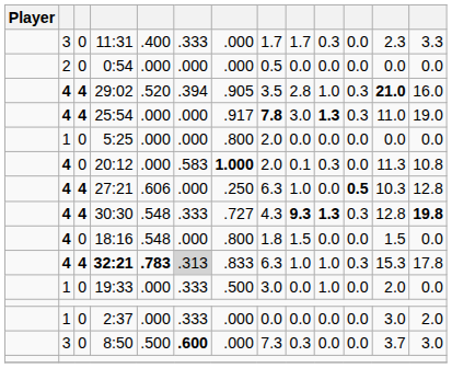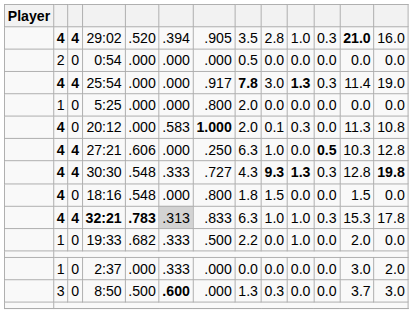- row: 3 | 0 | 11:31 | .400 | .333 | .000 | 1.7 | 1.7 | 0.3 | 0.0 | 2.3 | 3.3
rows swapped: 29:02 <-> 0:54
25:54 | column 12: 11.0 -> 11.4
19:33 | column 5: .000 -> .682
19:33 | column 8: 3.0 -> 2.2
8:50 | column 8: 7.3 -> 1.3
